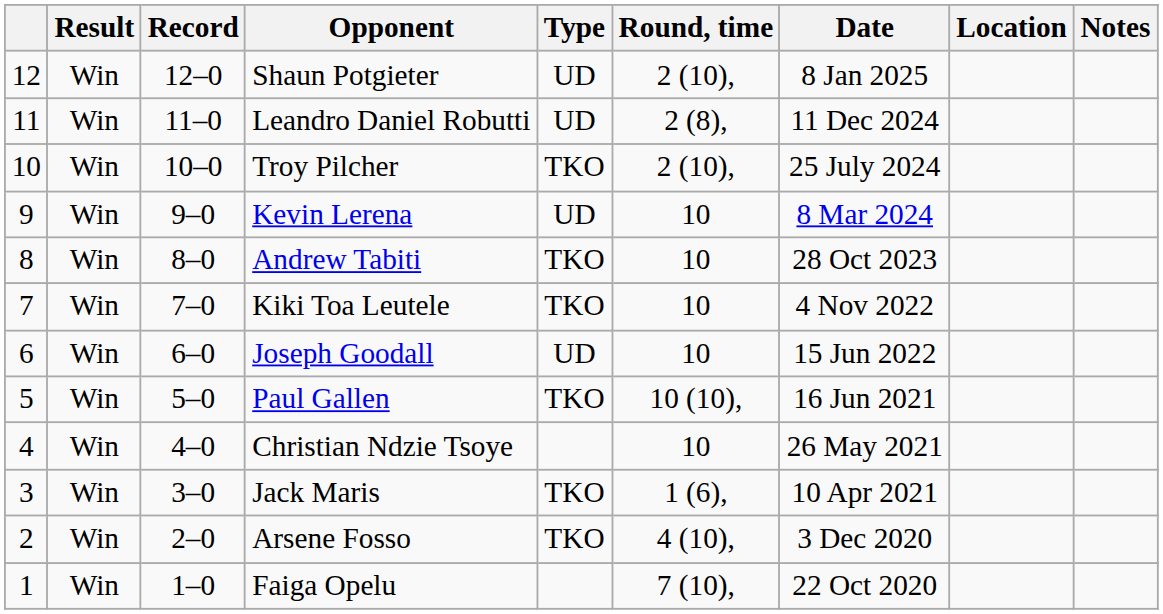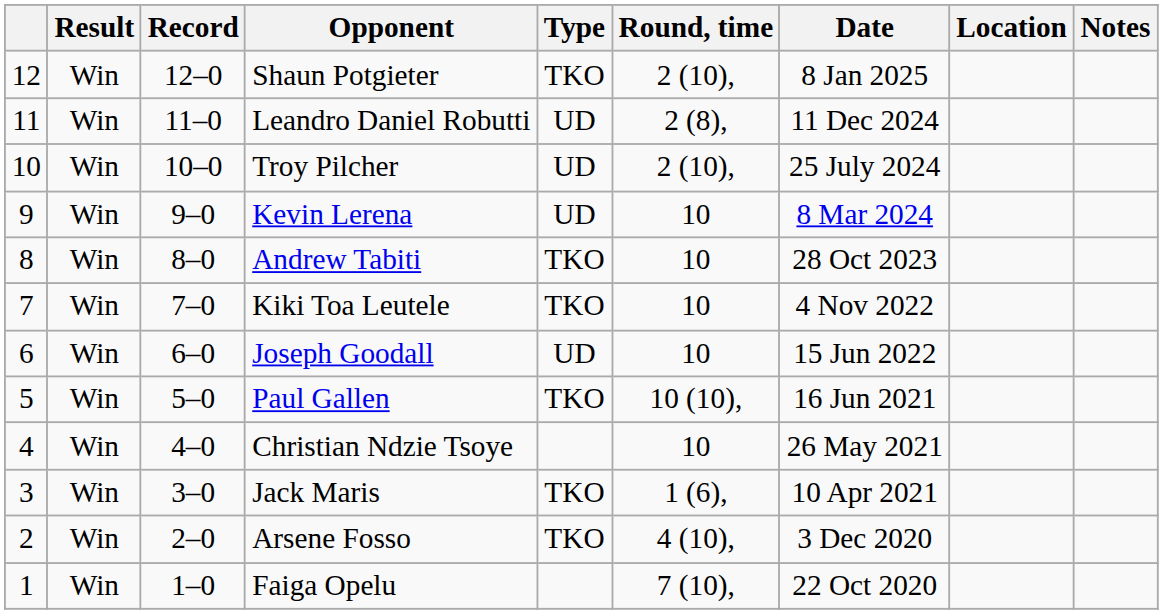Shaun Potgieter | Type: UD -> TKO
Troy Pilcher | Type: TKO -> UD
